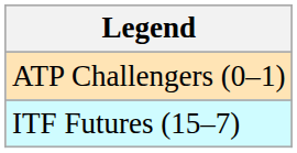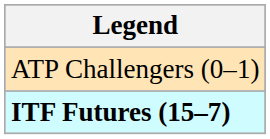row 3 | column 1: normal -> bold
